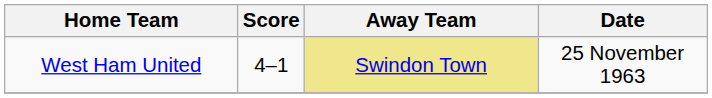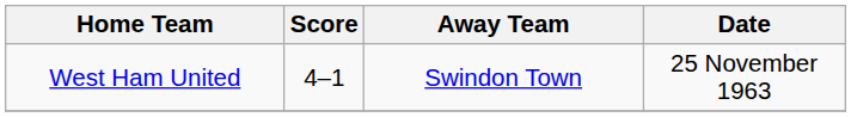West Ham United | Away Team: khaki background -> no background
